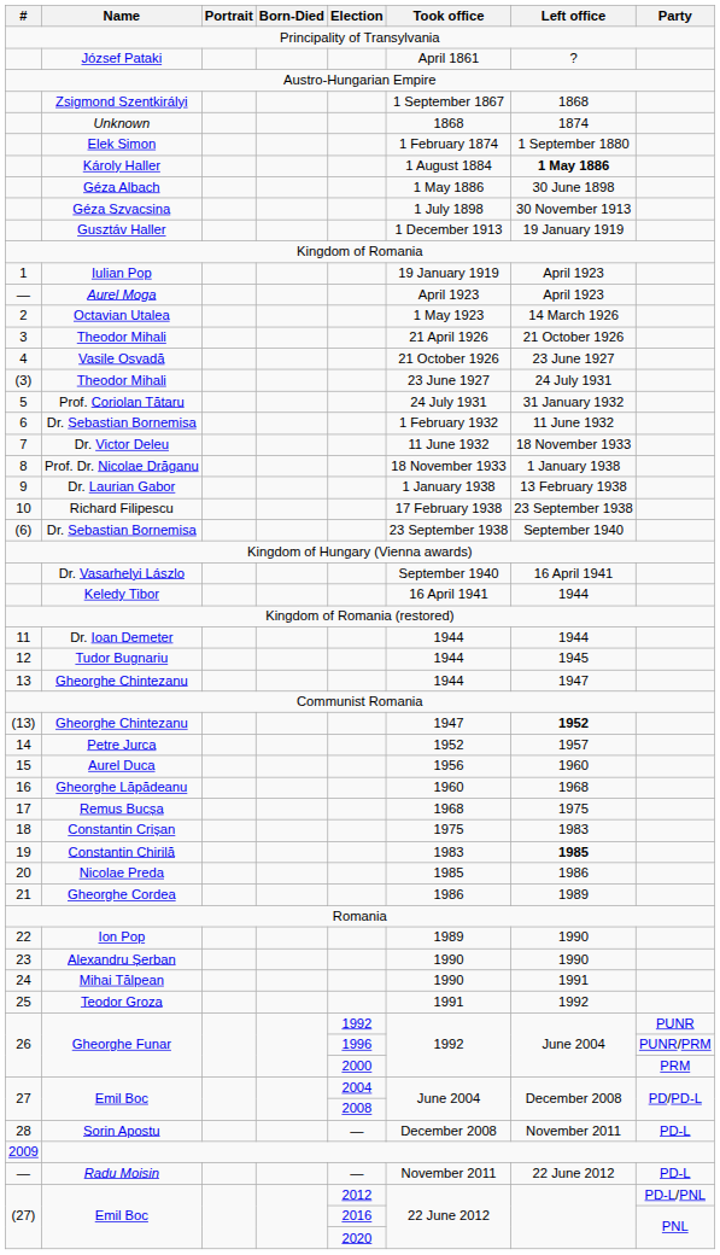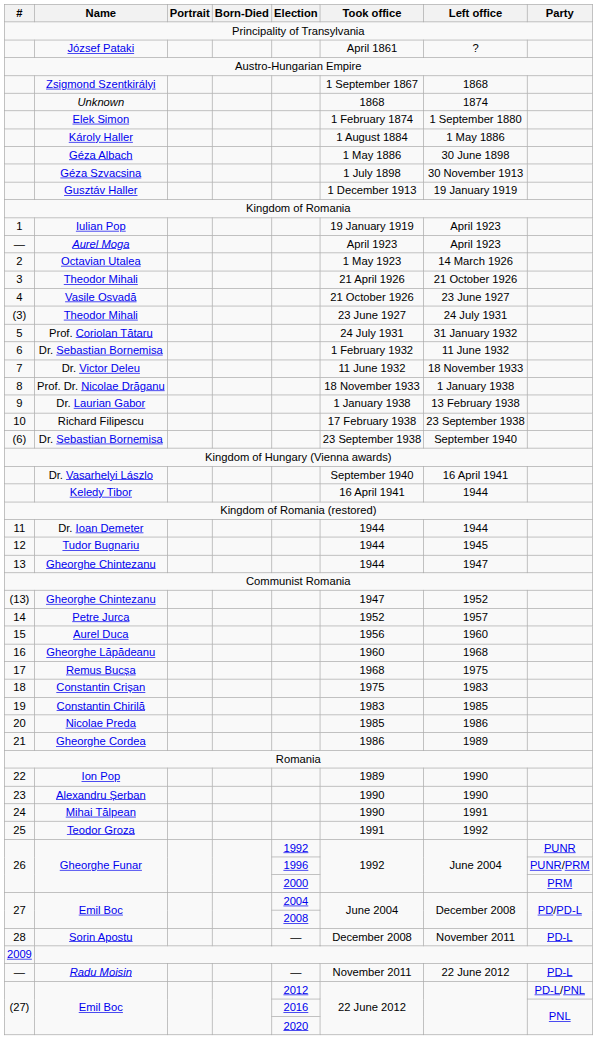Károly Haller | Left office: bold -> normal
(13) / Gheorghe Chintezanu | Left office: bold -> normal
Constantin Chirilă | Left office: bold -> normal
